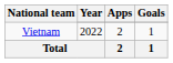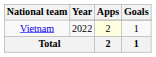2022 | Apps: no background -> lightyellow background
